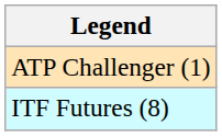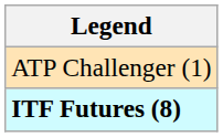row 3 | column 1: normal -> bold
